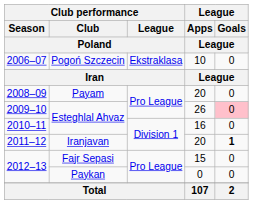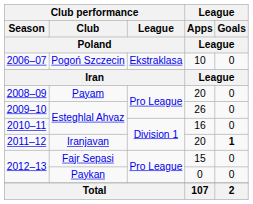2009–10 | League / Goals / League: pink background -> no background
